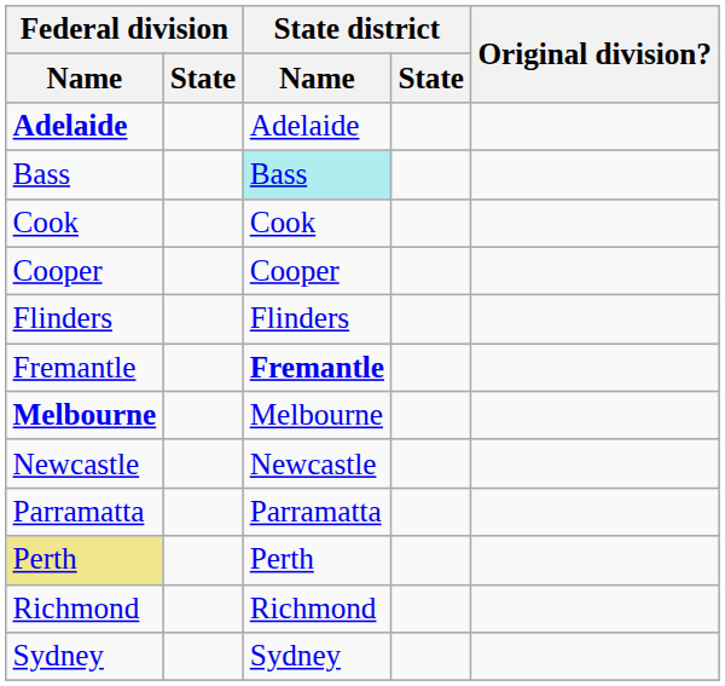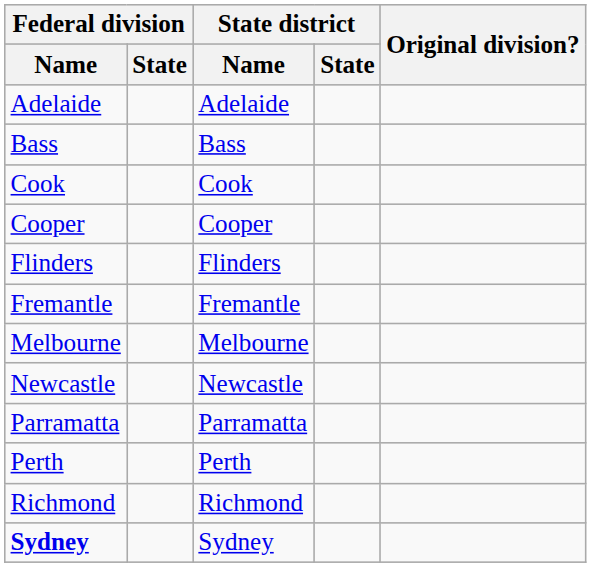row 3 | Federal division / Name: bold -> normal
row 4 | State district / Name: paleturquoise background -> no background
row 8 | State district / Name: bold -> normal
row 9 | Federal division / Name: bold -> normal
row 12 | Federal division / Name: khaki background -> no background
row 14 | Federal division / Name: normal -> bold
